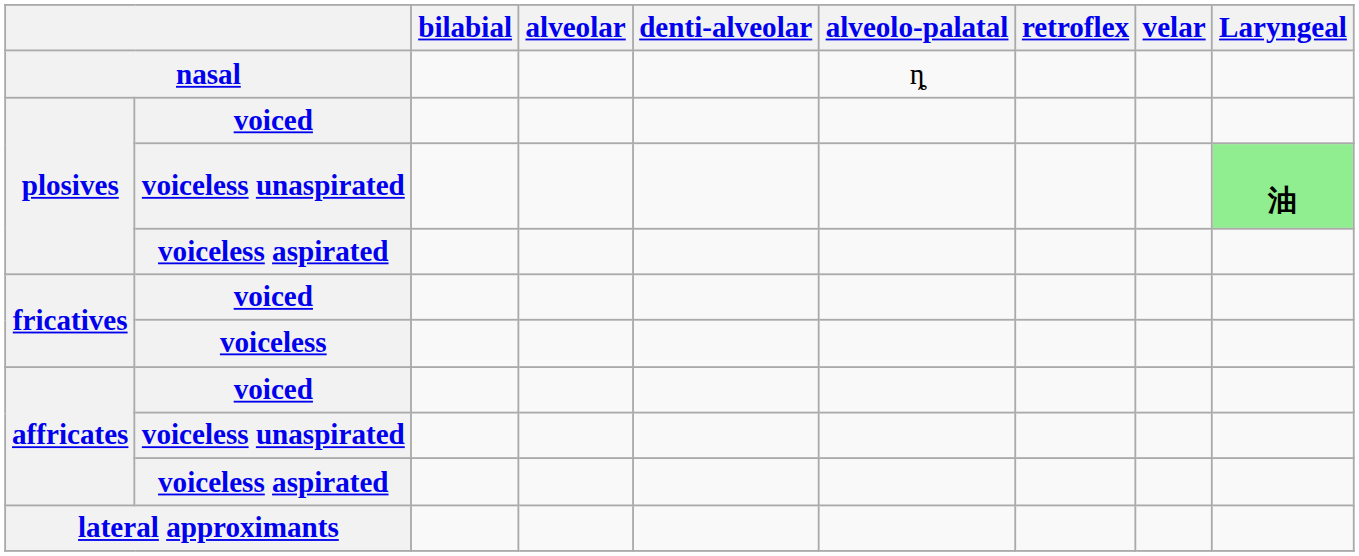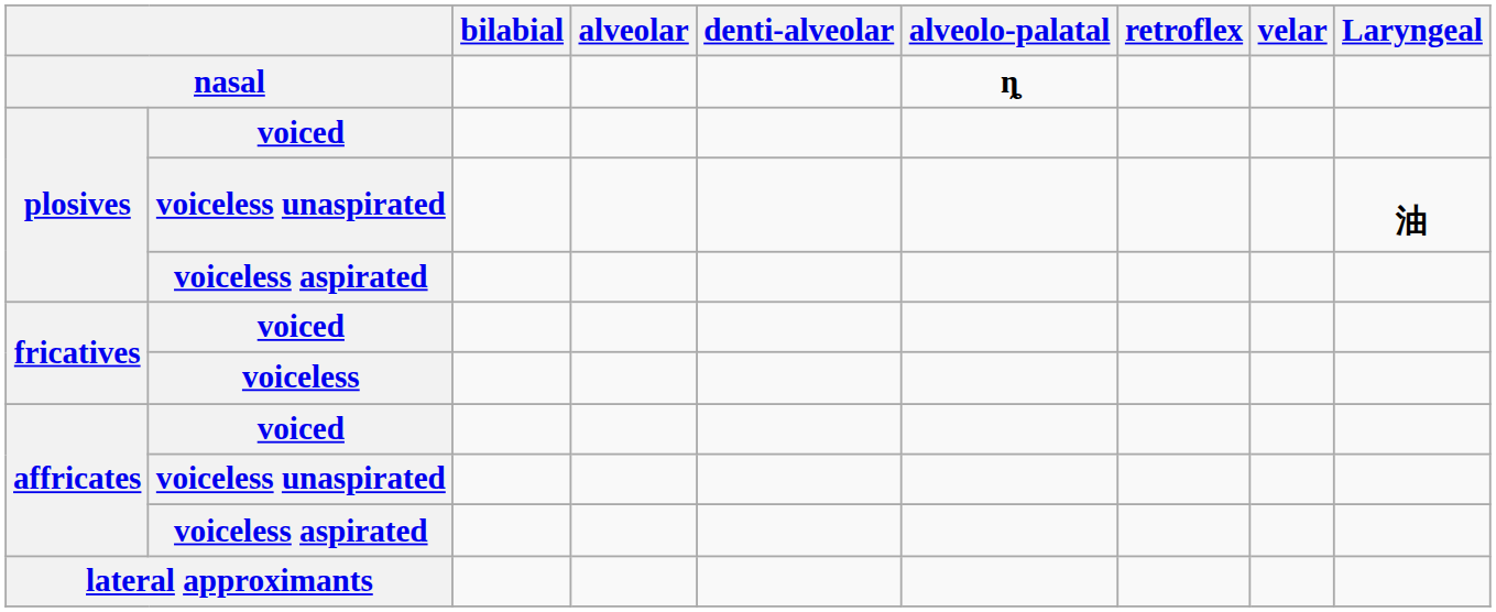nasal | alveolo-palatal: normal -> bold
plosives / voiceless unaspirated | Laryngeal: lightgreen background -> no background
